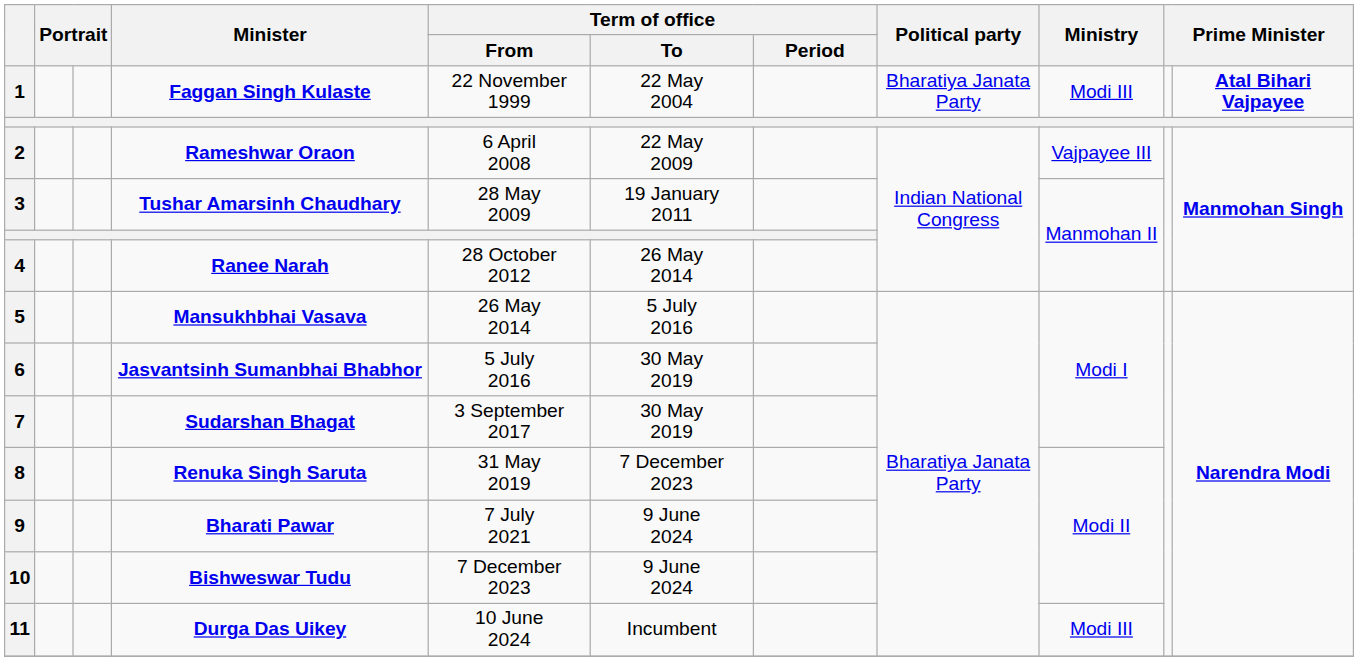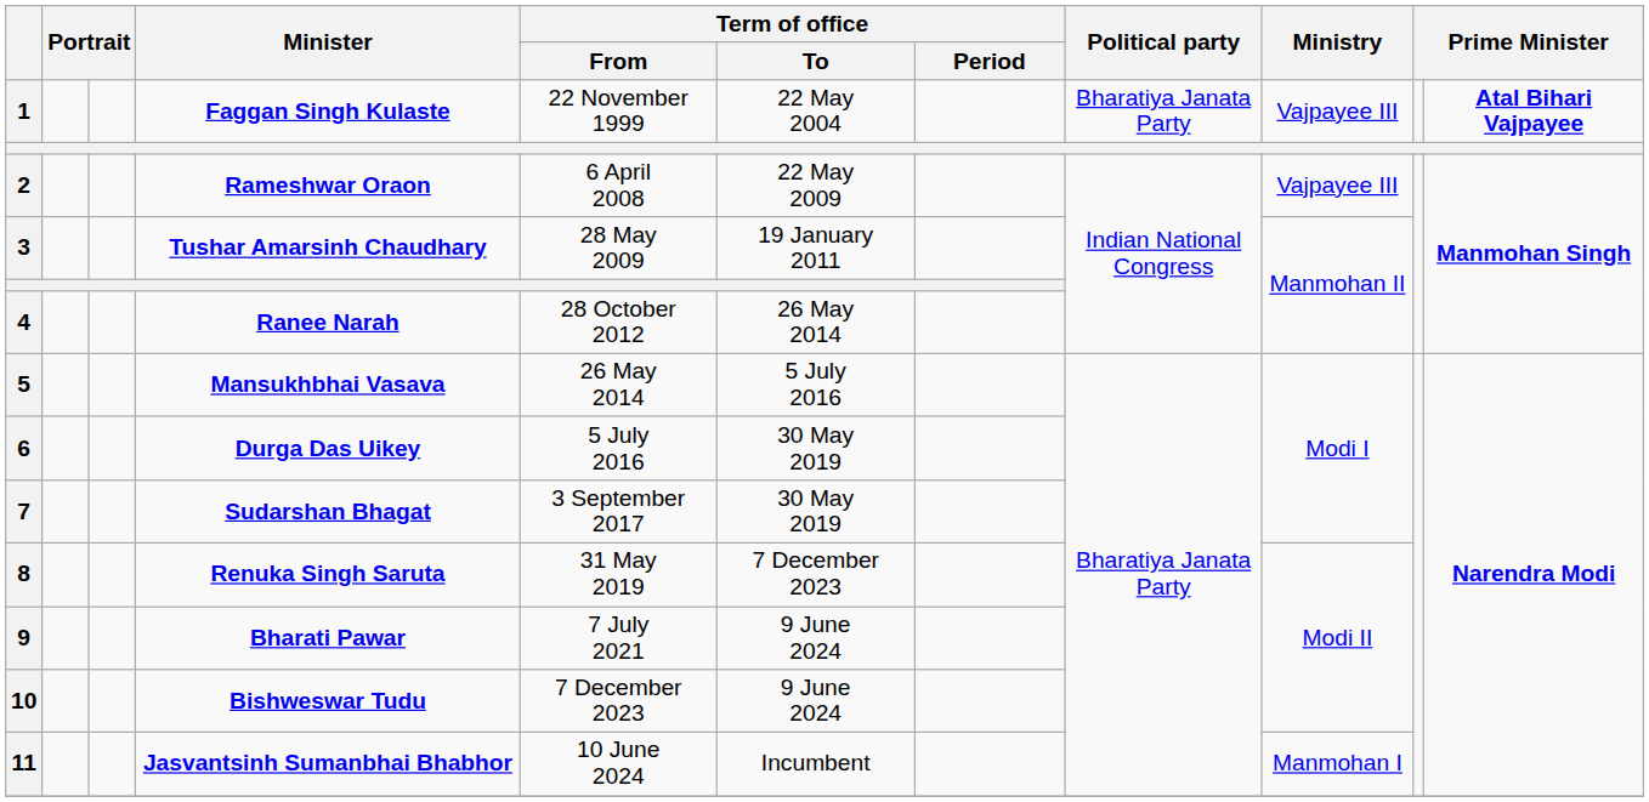1 | Ministry: Modi III -> Vajpayee III
6 | Minister: Jasvantsinh Sumanbhai Bhabhor -> Durga Das Uikey
11 | Minister: Durga Das Uikey -> Jasvantsinh Sumanbhai Bhabhor
11 | Ministry: Modi III -> Manmohan I
